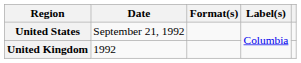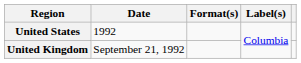United States | Date: September 21, 1992 -> 1992
United Kingdom | Date: 1992 -> September 21, 1992
